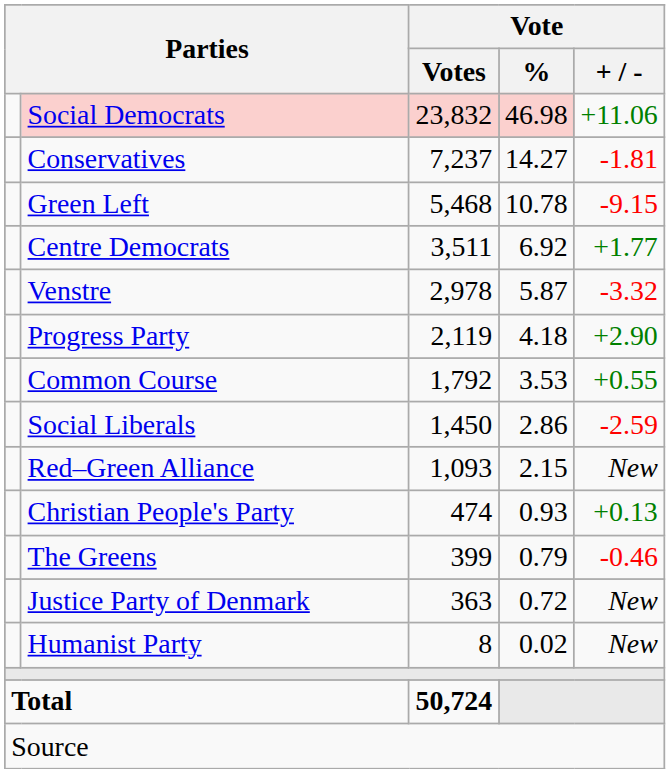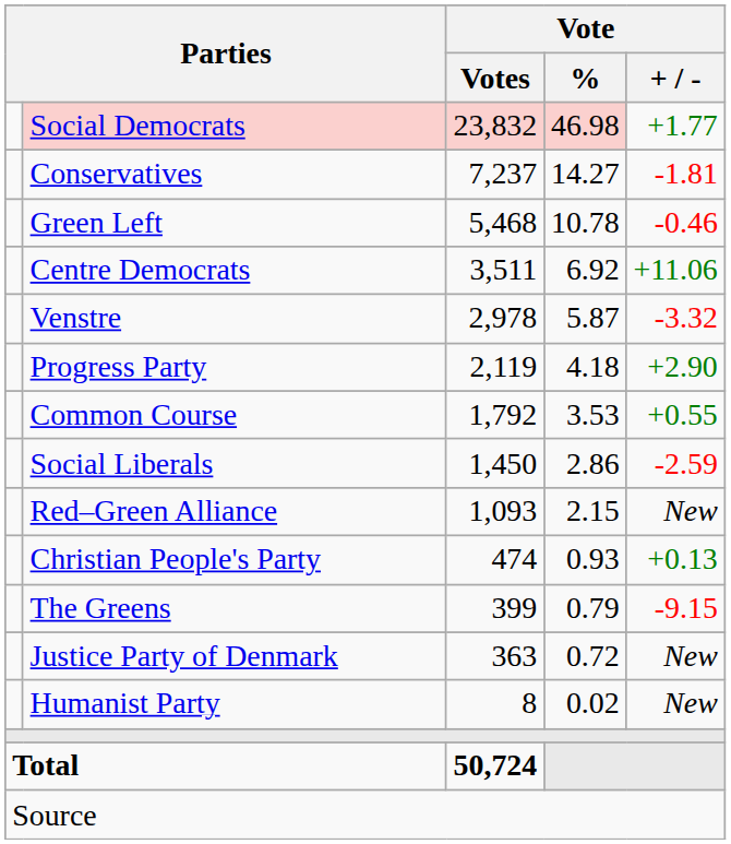Social Democrats | Vote / + / -: +11.06 -> +1.77
Green Left | Vote / + / -: -9.15 -> -0.46
Centre Democrats | Vote / + / -: +1.77 -> +11.06
The Greens | Vote / + / -: -0.46 -> -9.15
